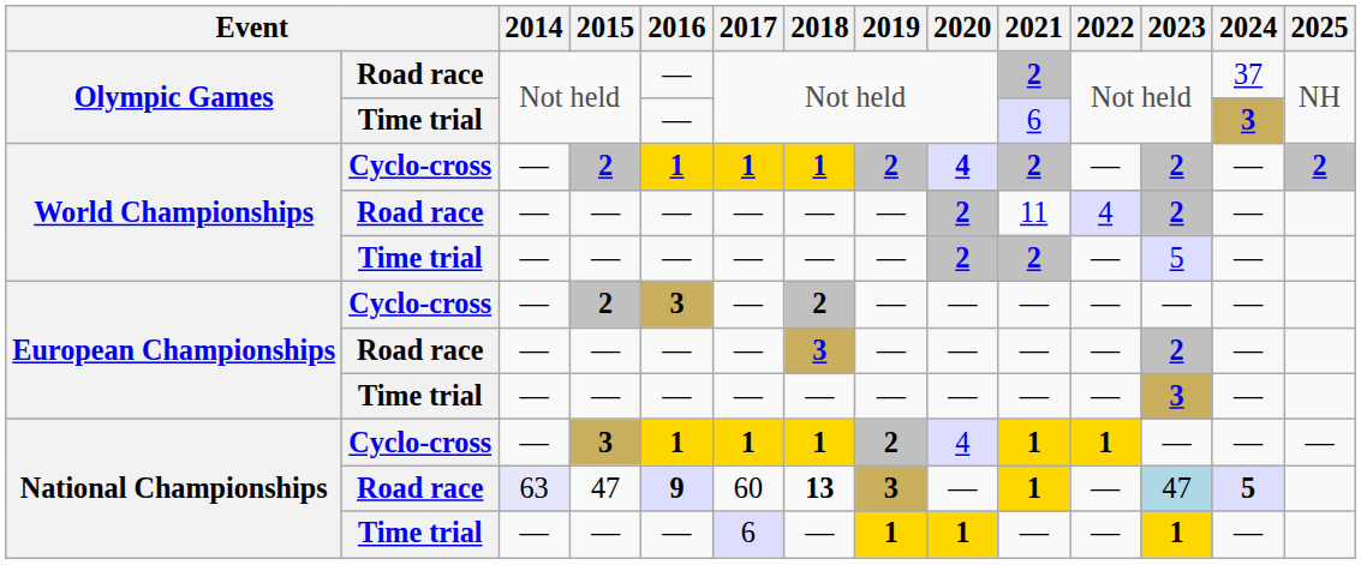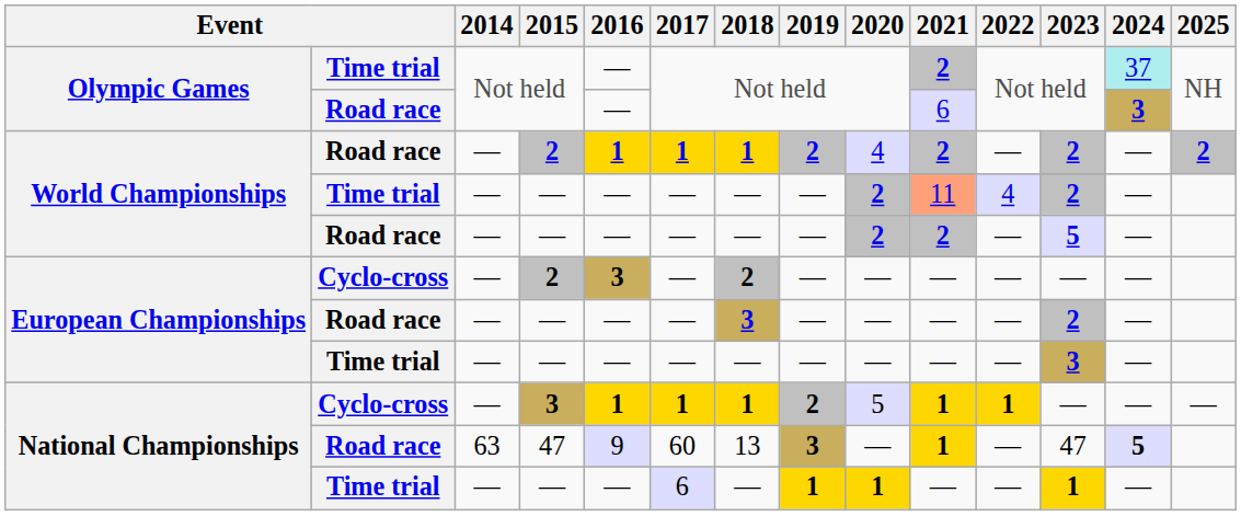row 2 | column 2: Road race -> Time trial
row 2 | 2024: no background -> paleturquoise background
row 3 | column 2: Time trial -> Road race
row 4 | column 2: Cyclo-cross -> Road race
row 4 | 2020: bold -> normal
row 5 | column 2: Road race -> Time trial
row 5 | 2021: no background -> lightsalmon background
row 6 | column 2: Time trial -> Road race
row 6 | 2023: normal -> bold
row 10 | 2020: 4 -> 5
row 11 | 2014: lavender background -> no background
row 11 | 2016: bold -> normal
row 11 | 2018: bold -> normal
row 11 | 2023: lightblue background -> no background
